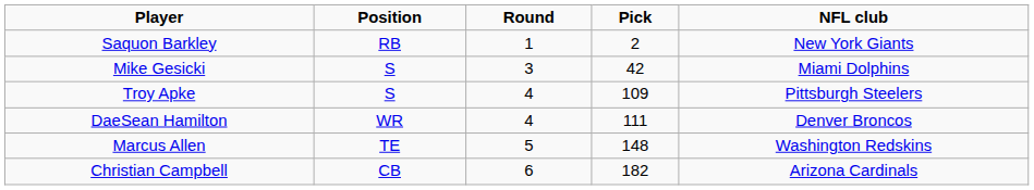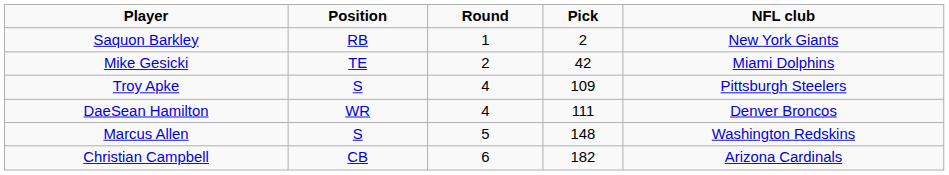Mike Gesicki | Position: S -> TE
Mike Gesicki | Round: 3 -> 2
Marcus Allen | Position: TE -> S
